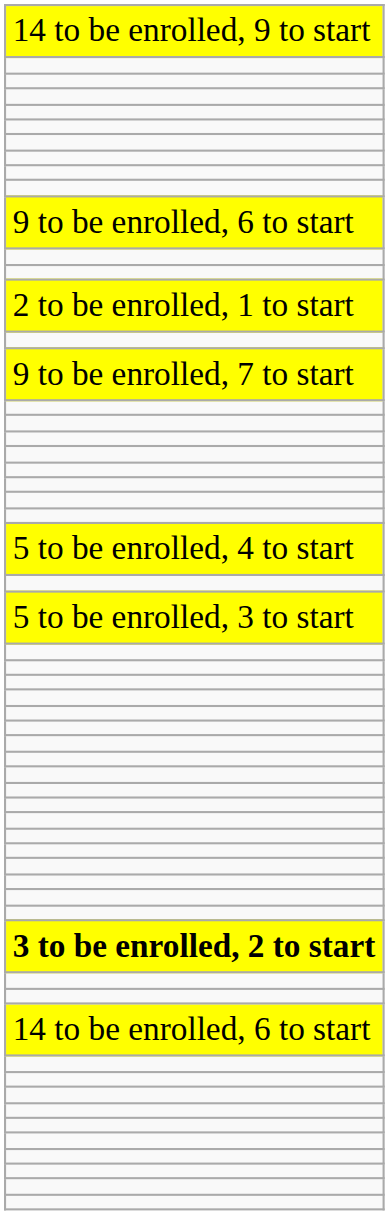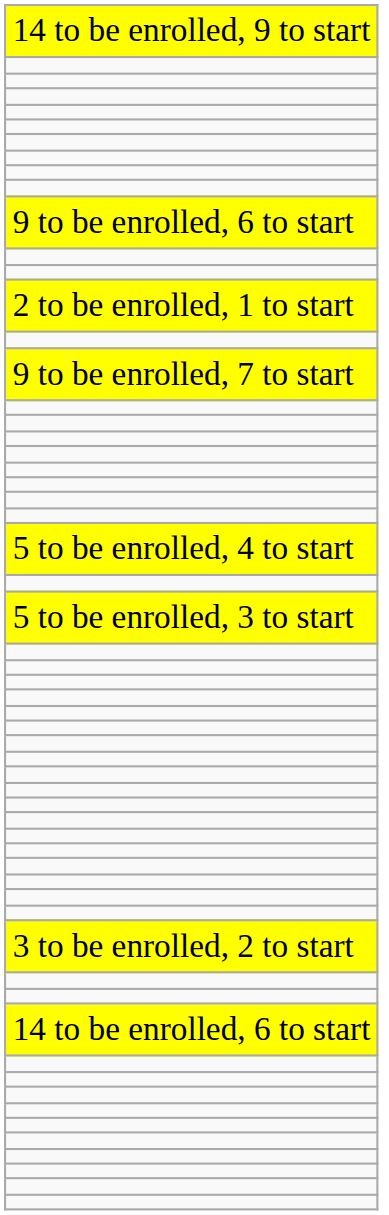row 46 | column 1: bold -> normal
